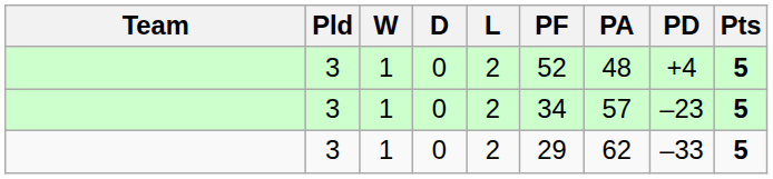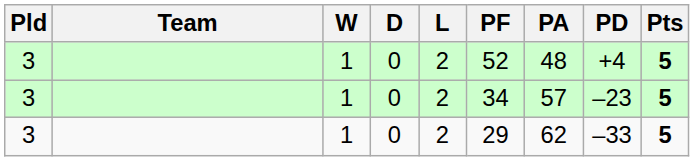columns swapped: Team <-> Pld
